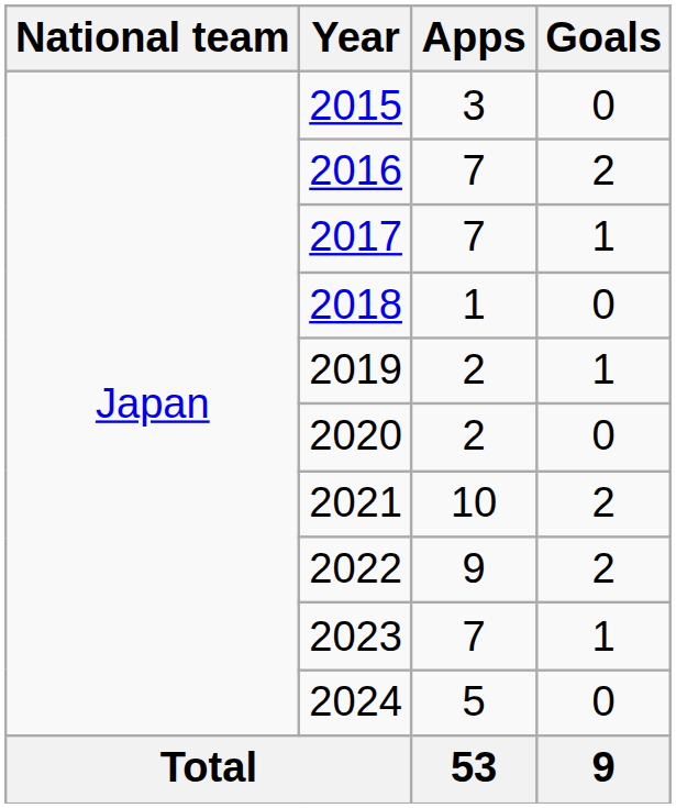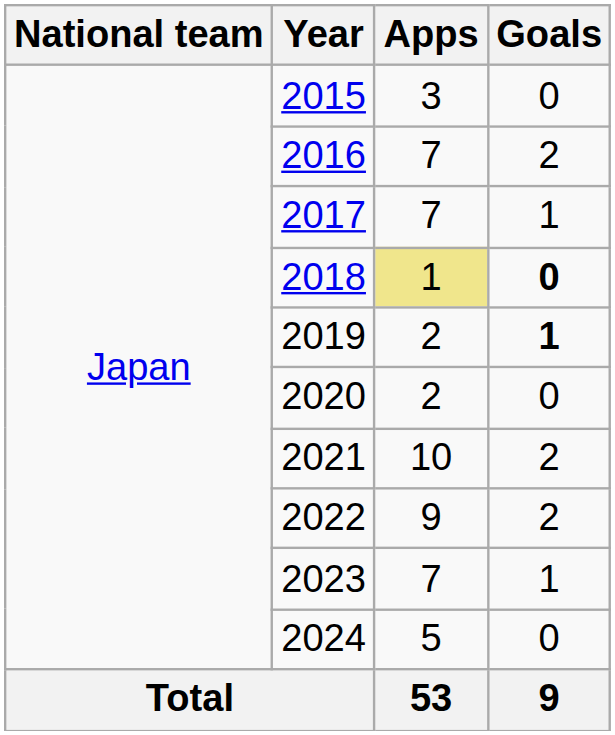2018 | Apps: no background -> khaki background
2018 | Goals: normal -> bold
2019 | Goals: normal -> bold
